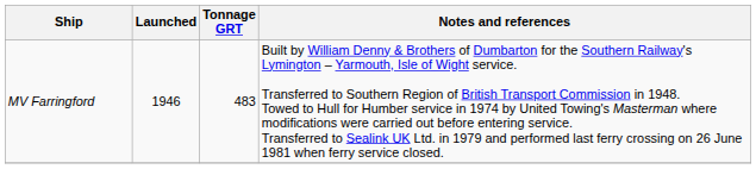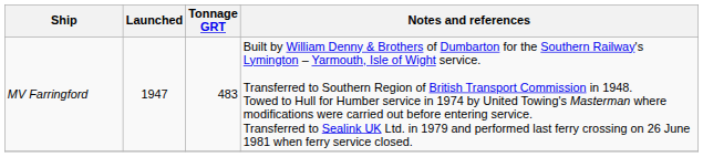MV Farringford | Launched: 1946 -> 1947
